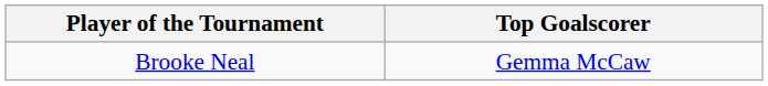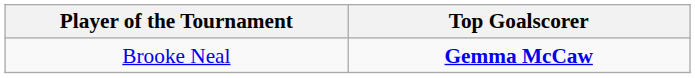Brooke Neal | Top Goalscorer: normal -> bold
